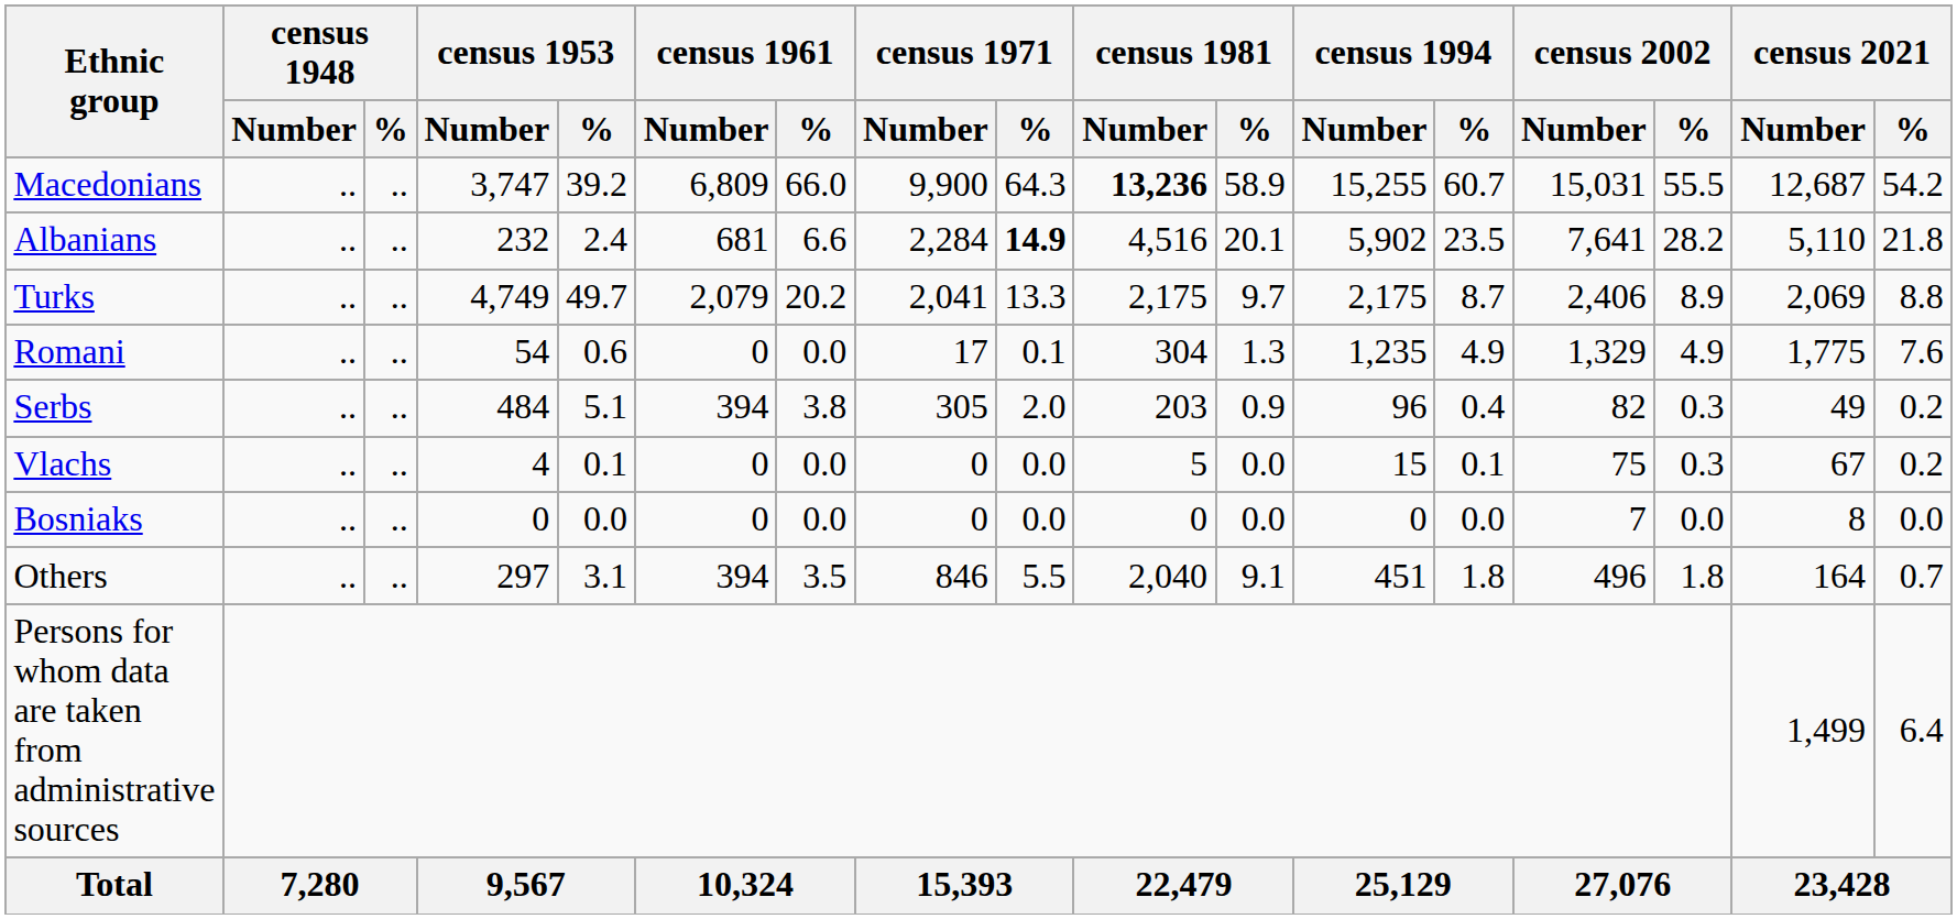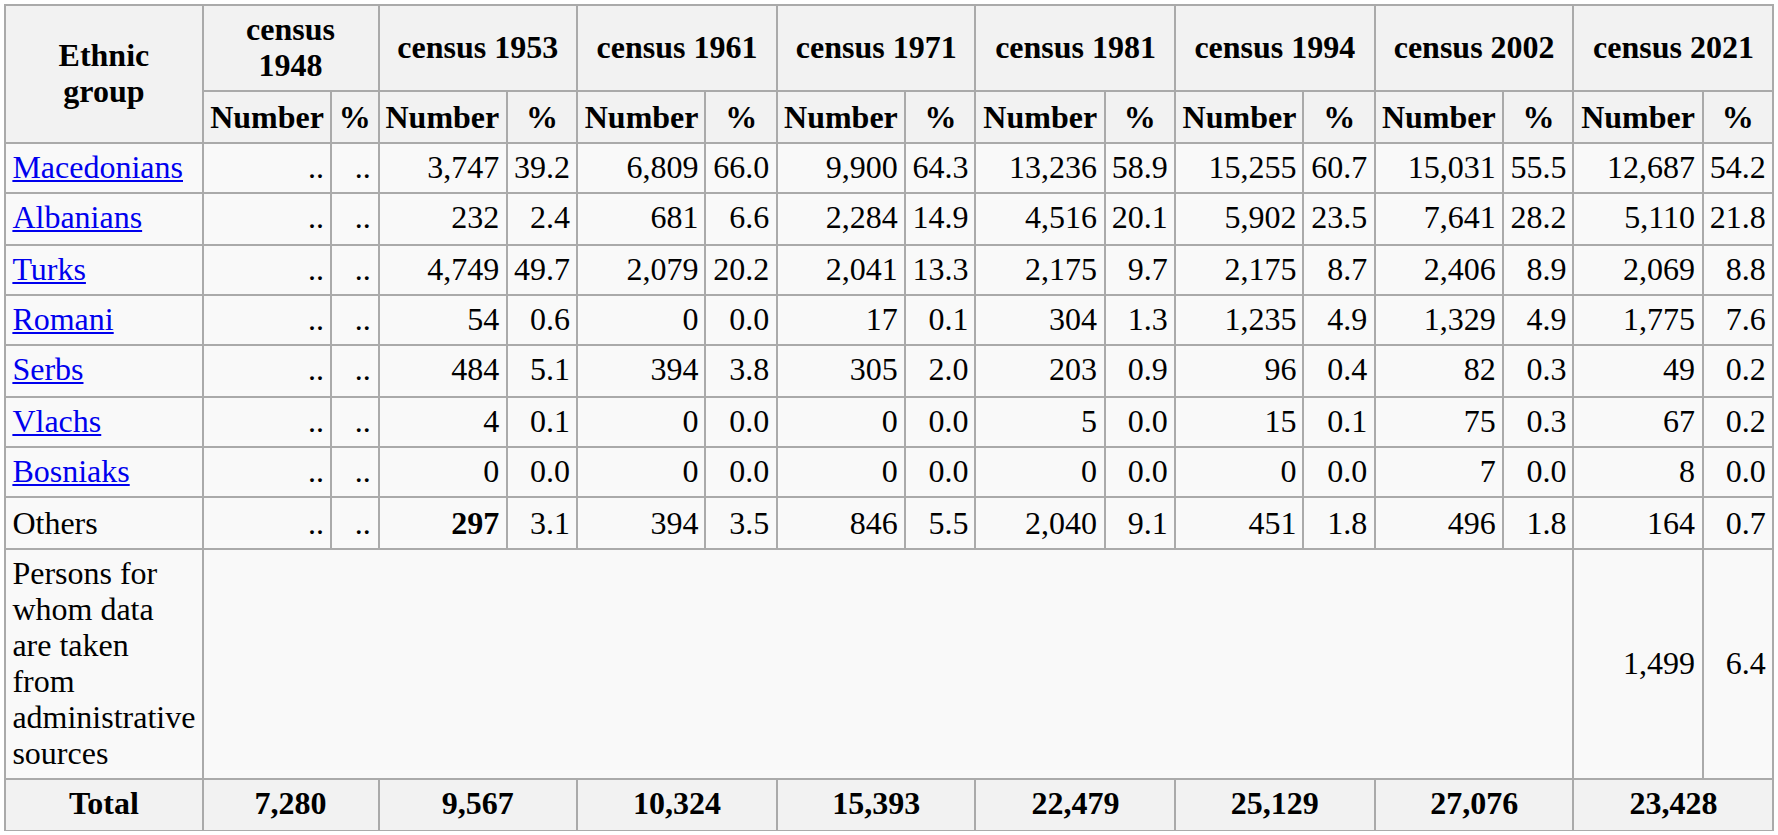Macedonians | census 1981 / Number: bold -> normal
Albanians | census 1971 / %: bold -> normal
Others | census 1953 / Number: normal -> bold
